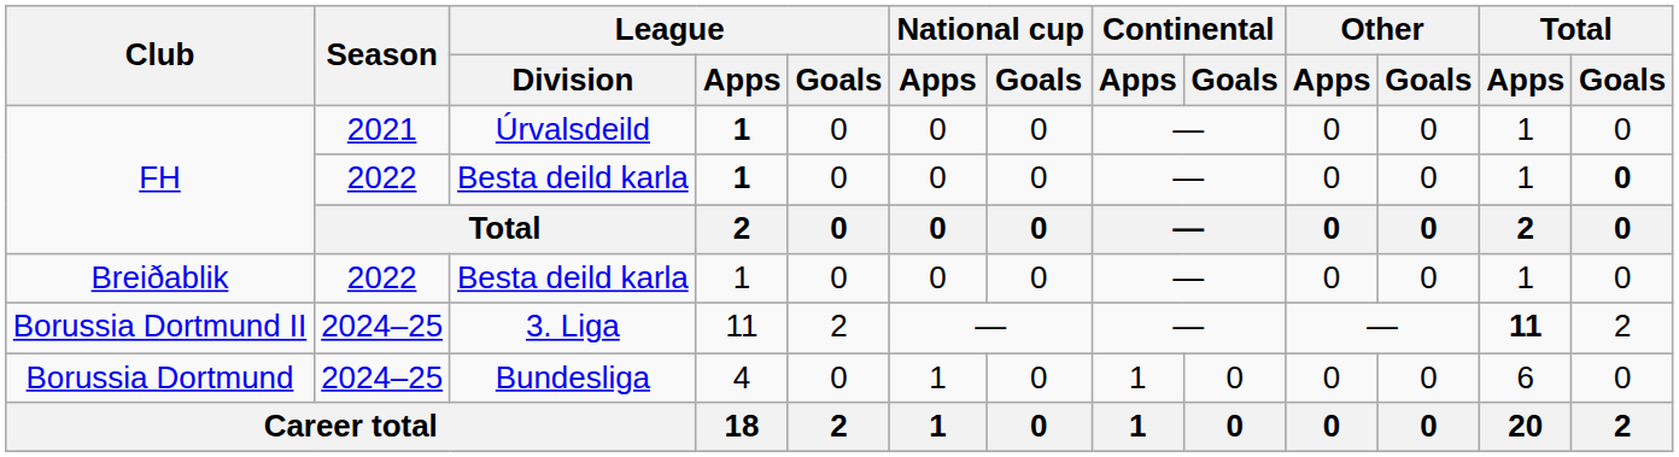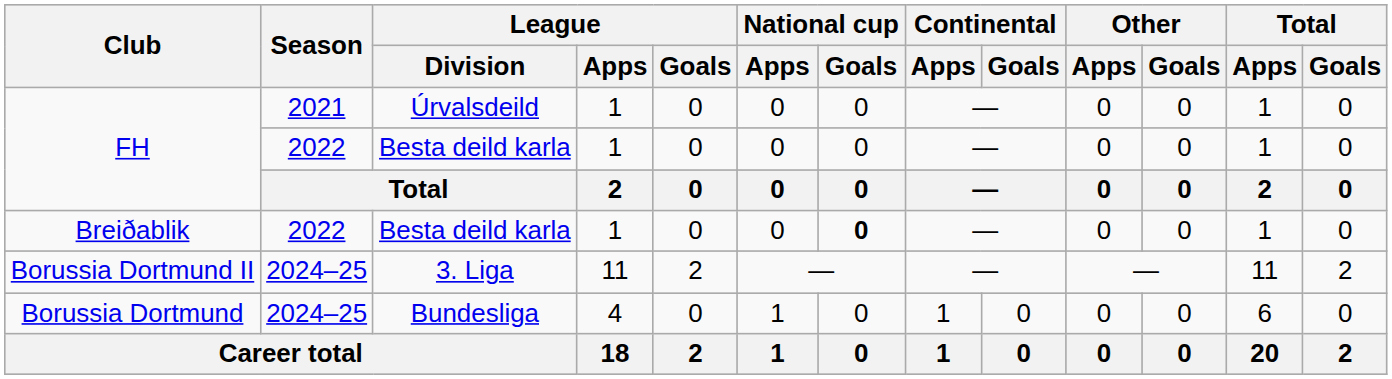FH / Úrvalsdeild | League / Apps: bold -> normal
FH / Besta deild karla | League / Apps: bold -> normal
FH / Besta deild karla | Total / Goals: bold -> normal
Breiðablik | National cup / Goals: normal -> bold
Borussia Dortmund II | Total / Apps: bold -> normal
